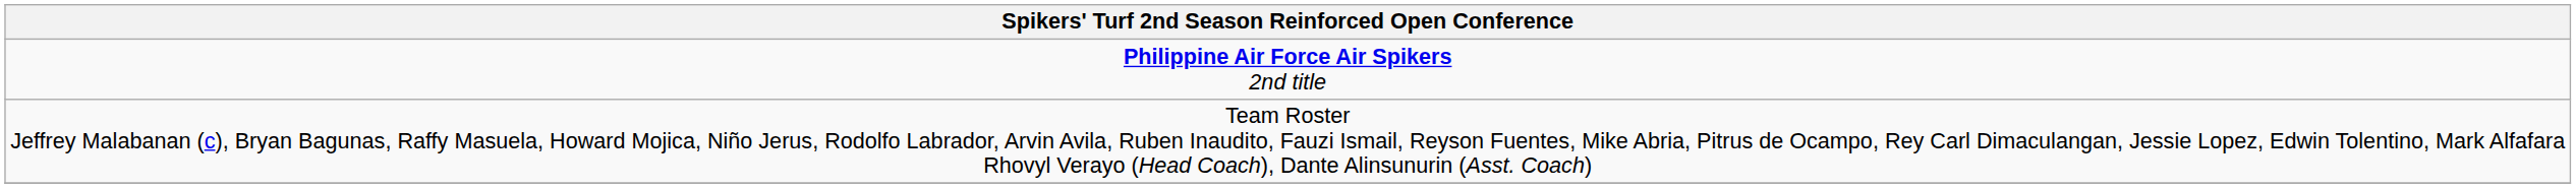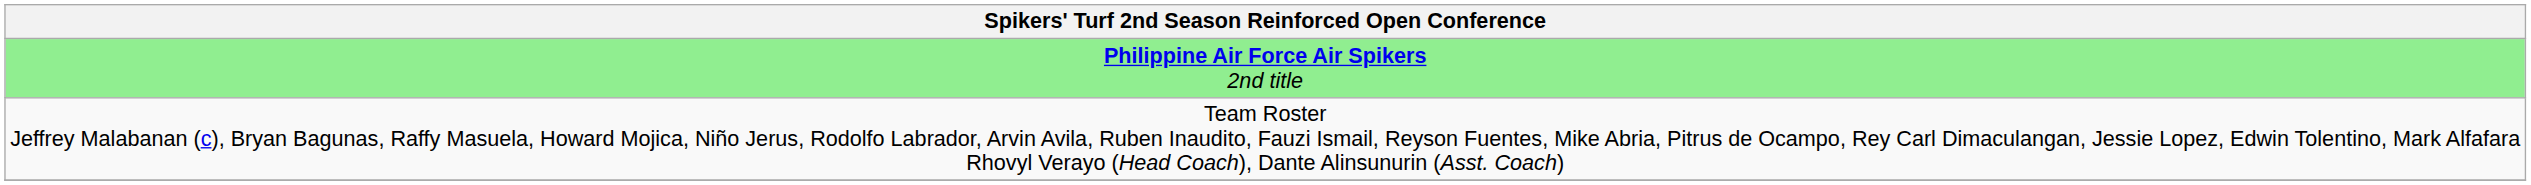row 2 | column 1: no background -> lightgreen background
